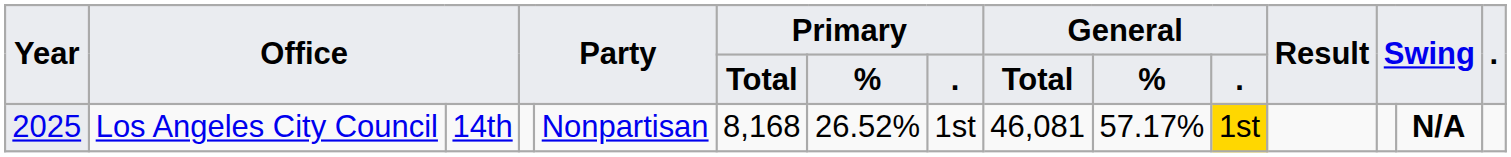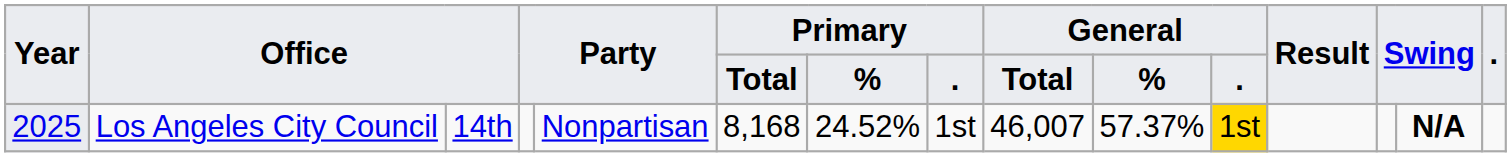Los Angeles City Council | Primary / %: 26.52% -> 24.52%
Los Angeles City Council | General / Total: 46,081 -> 46,007
Los Angeles City Council | General / %: 57.17% -> 57.37%
